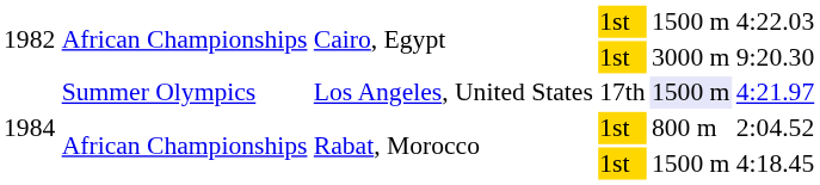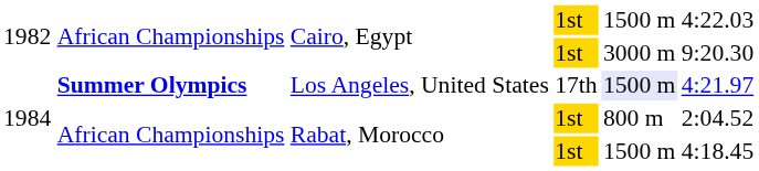Los Angeles, United States | column 2: normal -> bold
